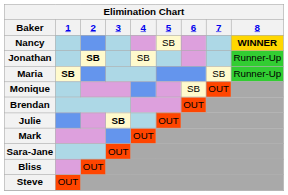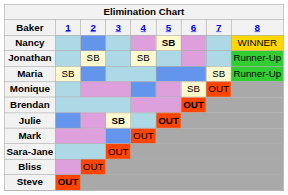Nancy | 5: normal -> bold
Nancy | 8: bold -> normal
Jonathan | 2: bold -> normal
Maria | 1: bold -> normal
Brendan | 6: normal -> bold
Julie | 5: normal -> bold
Steve | 1: normal -> bold
